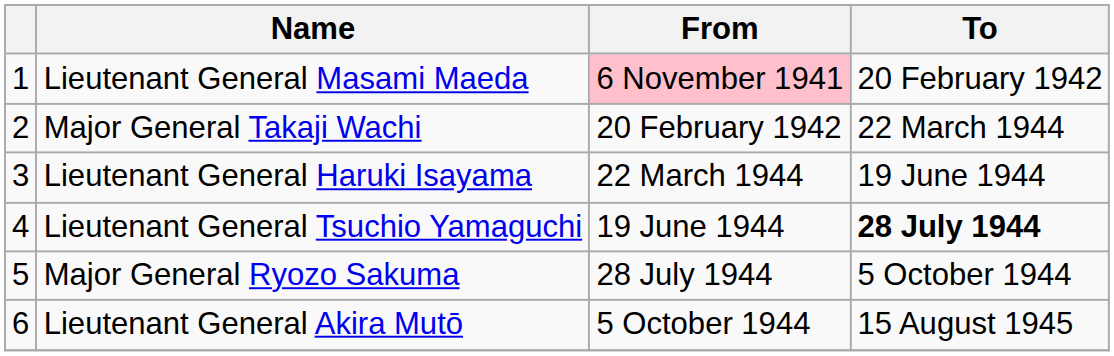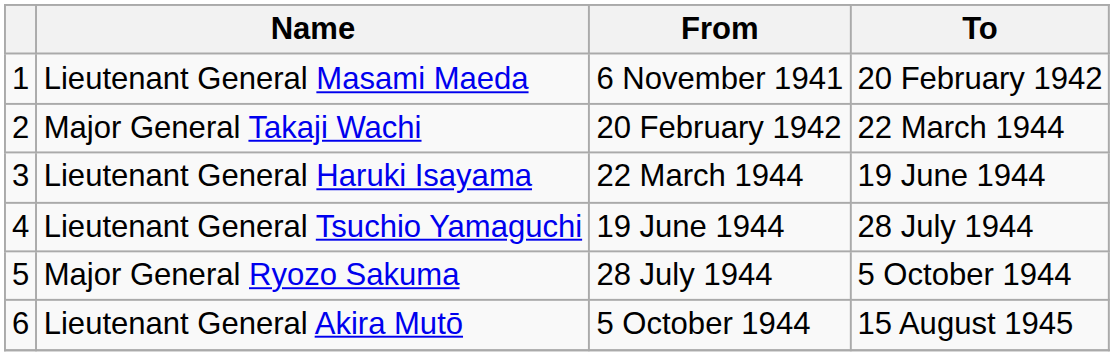Lieutenant General Masami Maeda | From: pink background -> no background
Lieutenant General Tsuchio Yamaguchi | To: bold -> normal
